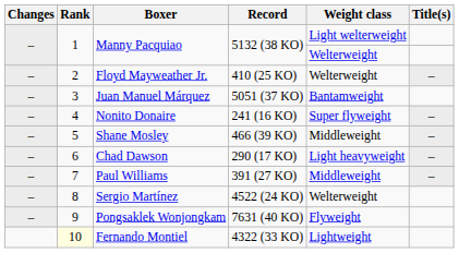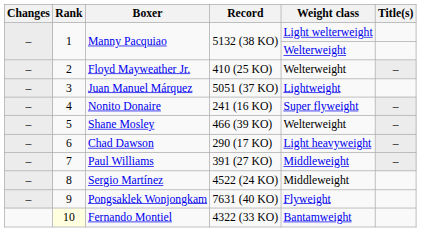Juan Manuel Márquez | Weight class: Bantamweight -> Lightweight
Shane Mosley | Weight class: Middleweight -> Welterweight
Sergio Martínez | Weight class: Welterweight -> Middleweight
Fernando Montiel | Weight class: Lightweight -> Bantamweight
